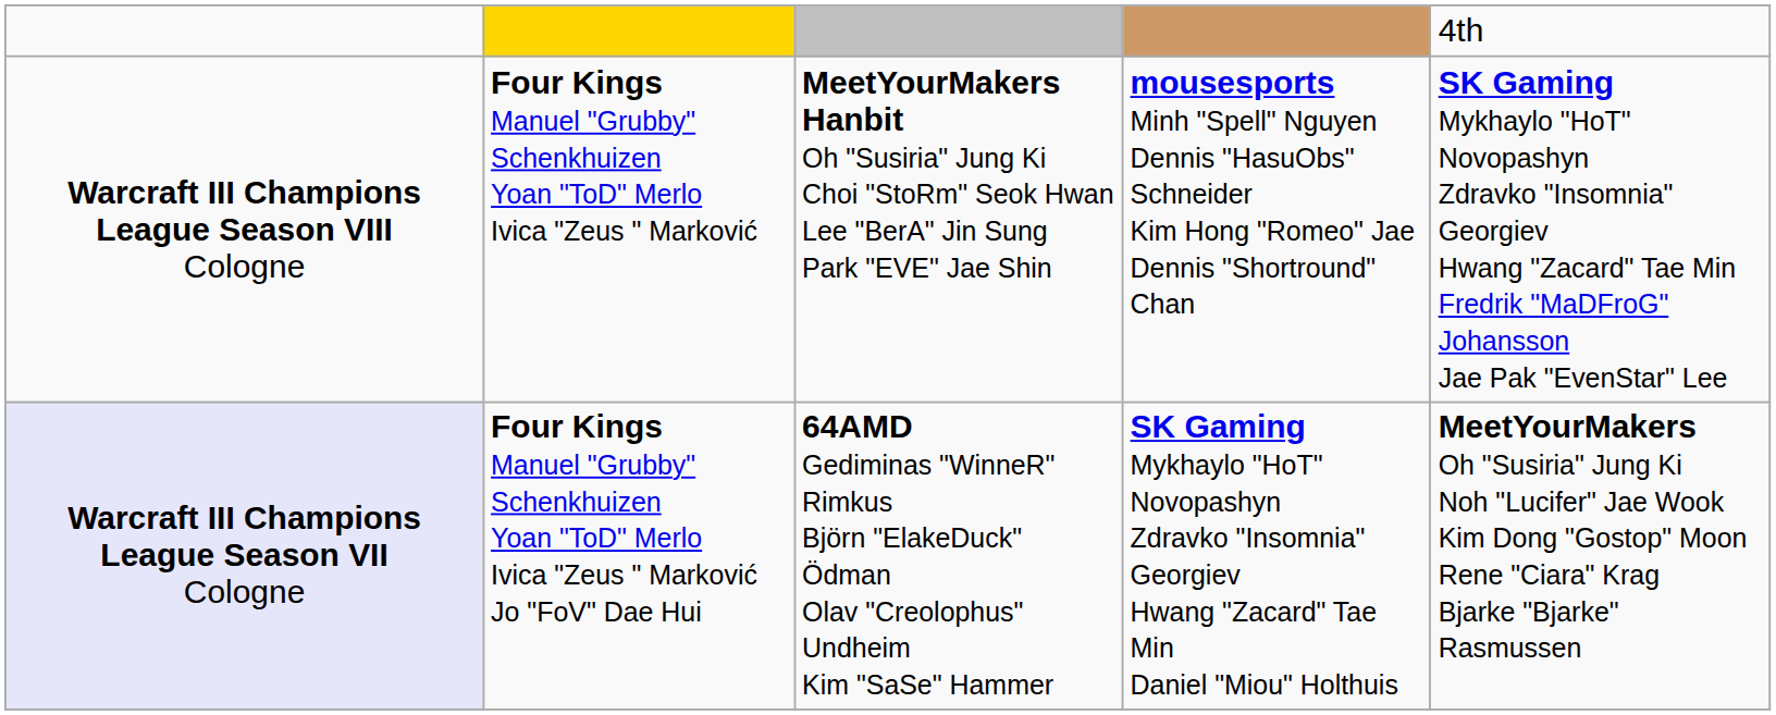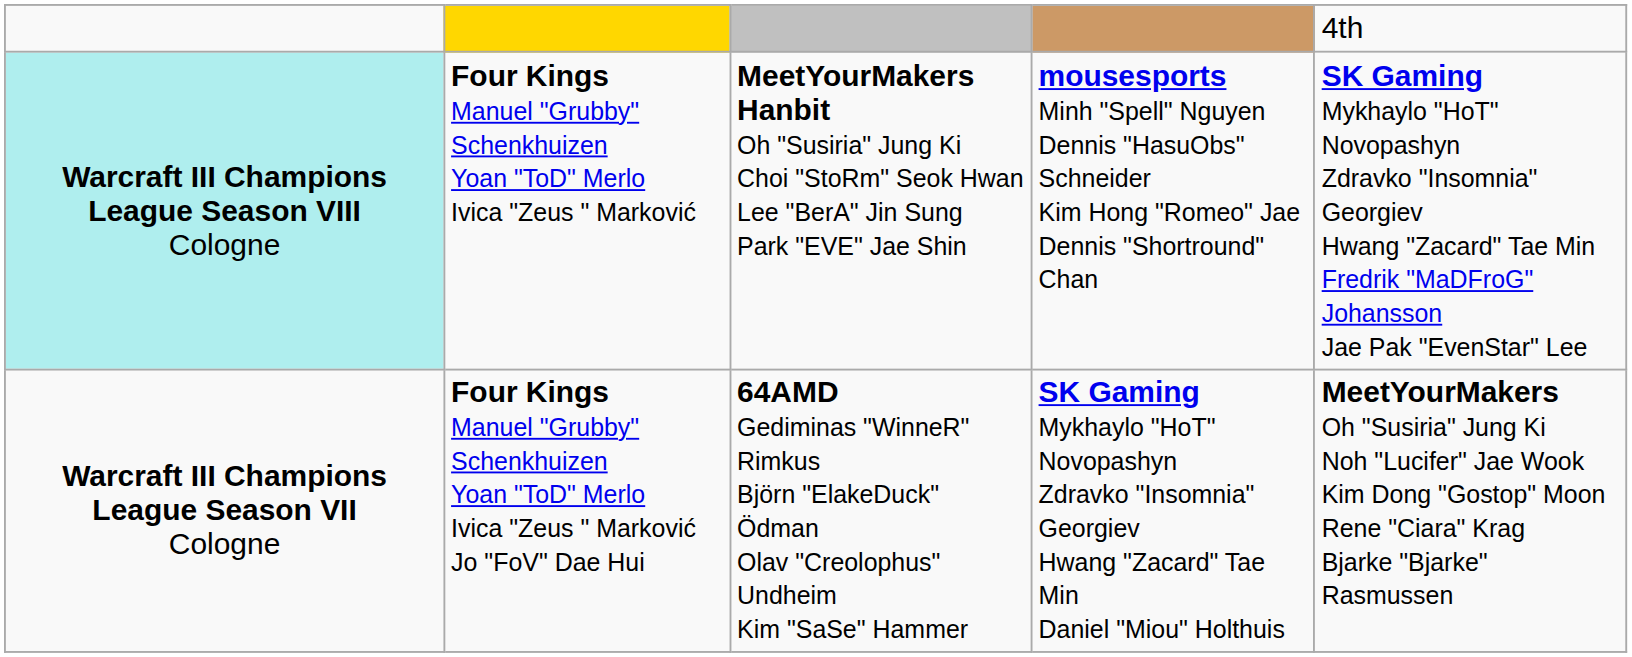Warcraft III Champions League Season VIII Cologne | column 1: no background -> paleturquoise background
Warcraft III Champions League Season VII Cologne | column 1: lavender background -> no background
